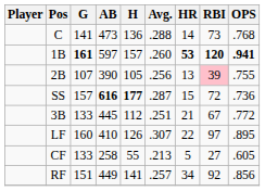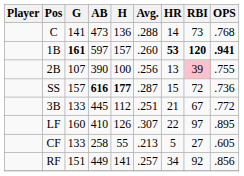2B | H: 105 -> 100
